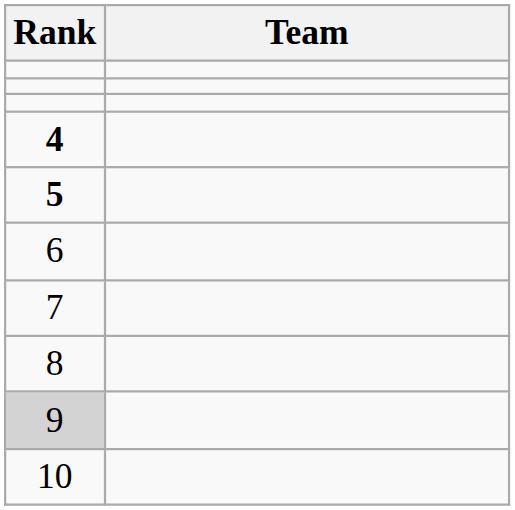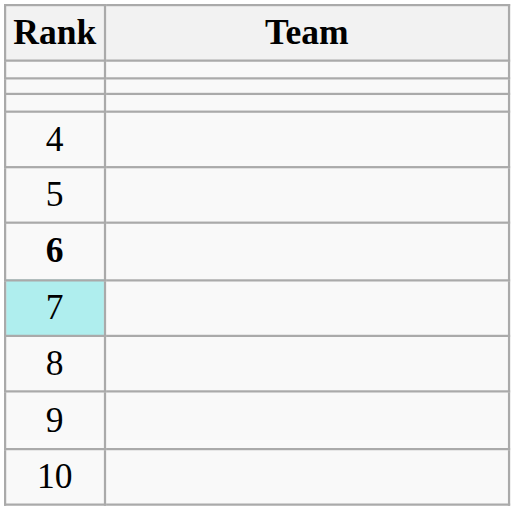row 5 | Rank: bold -> normal
row 6 | Rank: bold -> normal
row 7 | Rank: normal -> bold
row 8 | Rank: no background -> paleturquoise background
row 10 | Rank: lightgrey background -> no background
